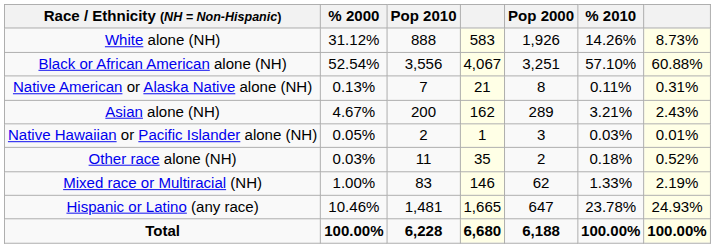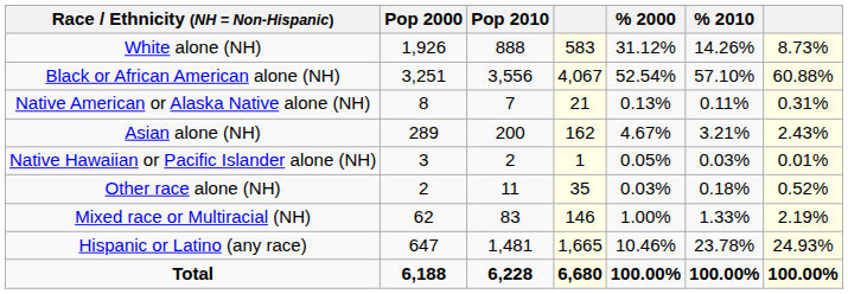columns swapped: Pop 2000 <-> % 2000
